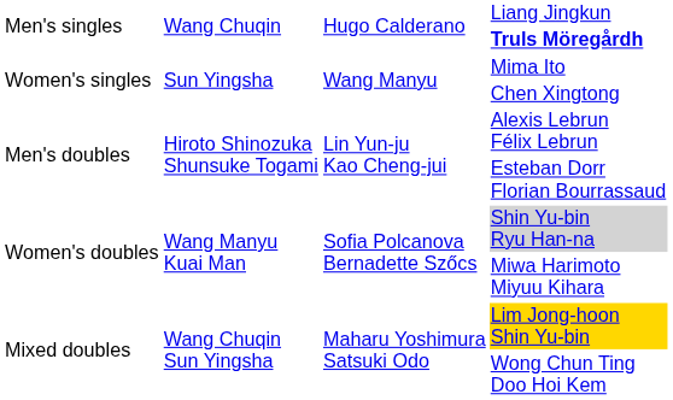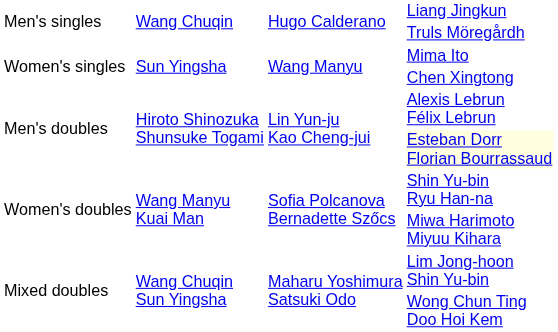Truls Möregårdh | column 4: bold -> normal
Esteban Dorr Florian Bourrassaud | column 4: no background -> lightyellow background
Shin Yu-bin Ryu Han-na | column 4: lightgrey background -> no background
Lim Jong-hoon Shin Yu-bin | column 4: gold background -> no background
